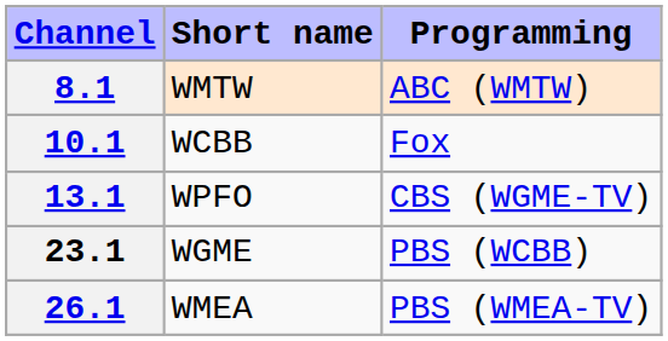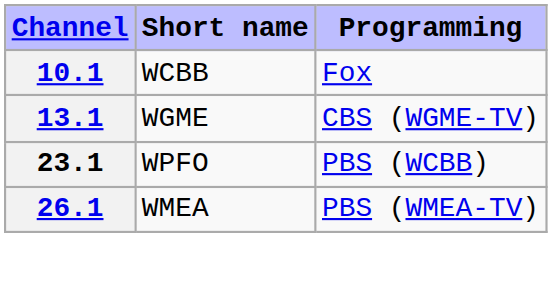- row: 8.1 | WMTW | ABC (WMTW)
13.1 | Short name: WPFO -> WGME
23.1 | Short name: WGME -> WPFO
